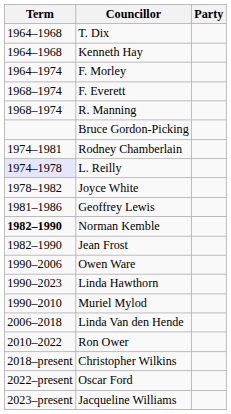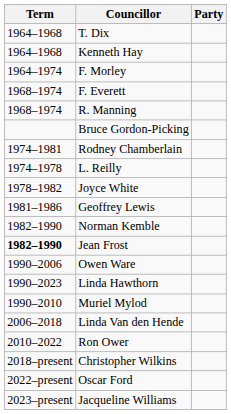L. Reilly | Term: lavender background -> no background
Norman Kemble | Term: bold -> normal
Jean Frost | Term: normal -> bold
